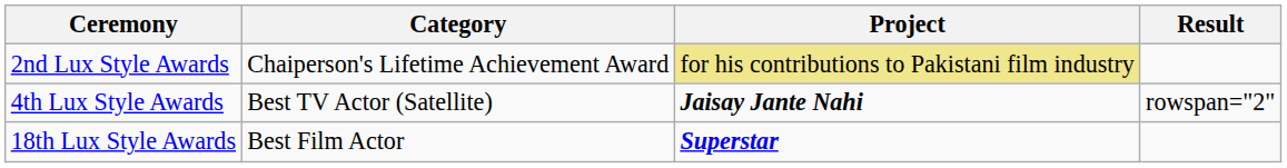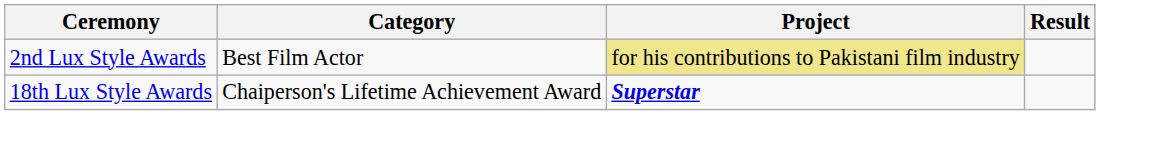2nd Lux Style Awards | Category: Chaiperson's Lifetime Achievement Award -> Best Film Actor
- row: 4th Lux Style Awards | Best TV Actor (Satellite) | Jaisay Jante Nahi | rowspan="2"
18th Lux Style Awards | Category: Best Film Actor -> Chaiperson's Lifetime Achievement Award
